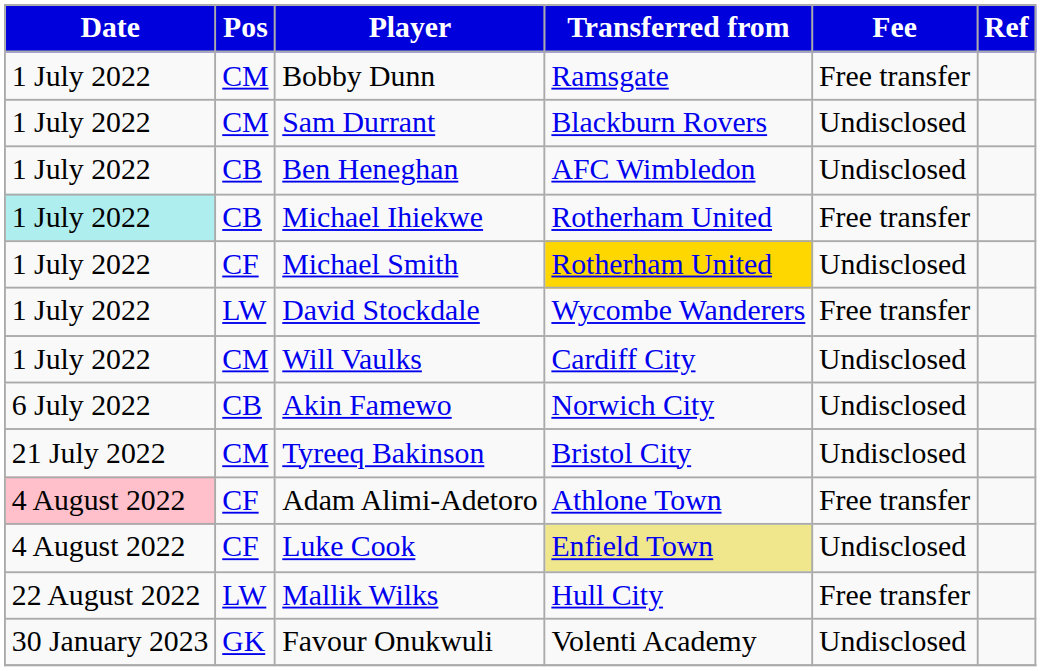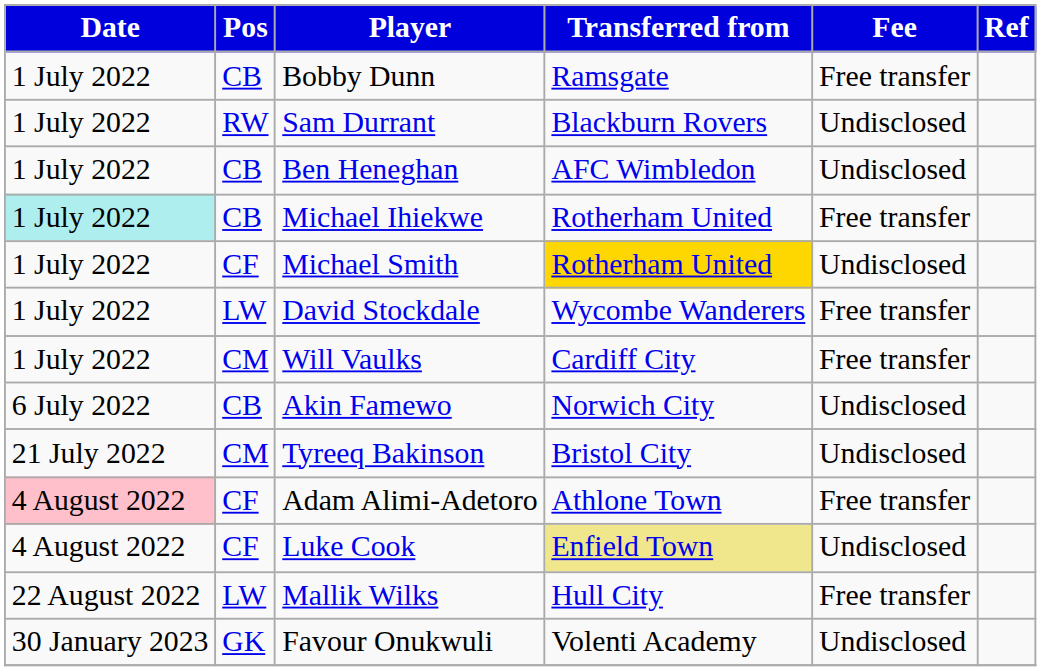Bobby Dunn | Pos: CM -> CB
Sam Durrant | Pos: CM -> RW
Will Vaulks | Fee: Undisclosed -> Free transfer
